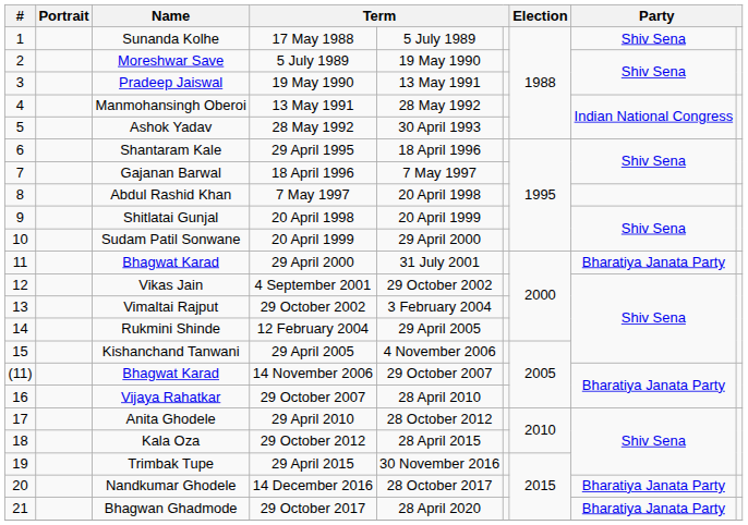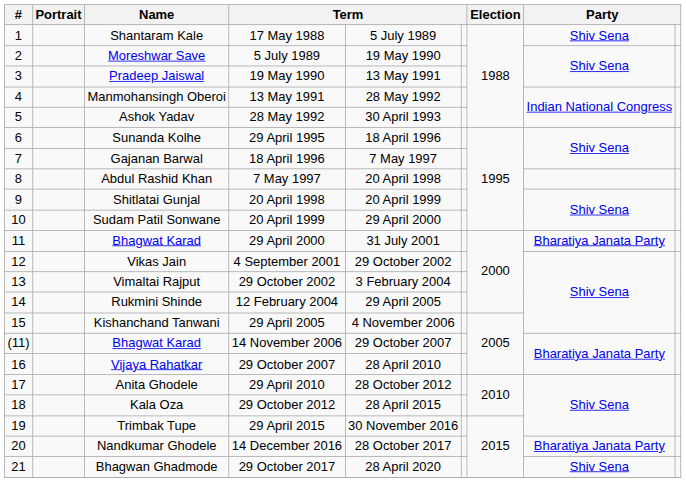17 May 1988 | Name: Sunanda Kolhe -> Shantaram Kale
29 April 1995 | Name: Shantaram Kale -> Sunanda Kolhe
29 October 2017 | column 8: Bharatiya Janata Party -> Shiv Sena
